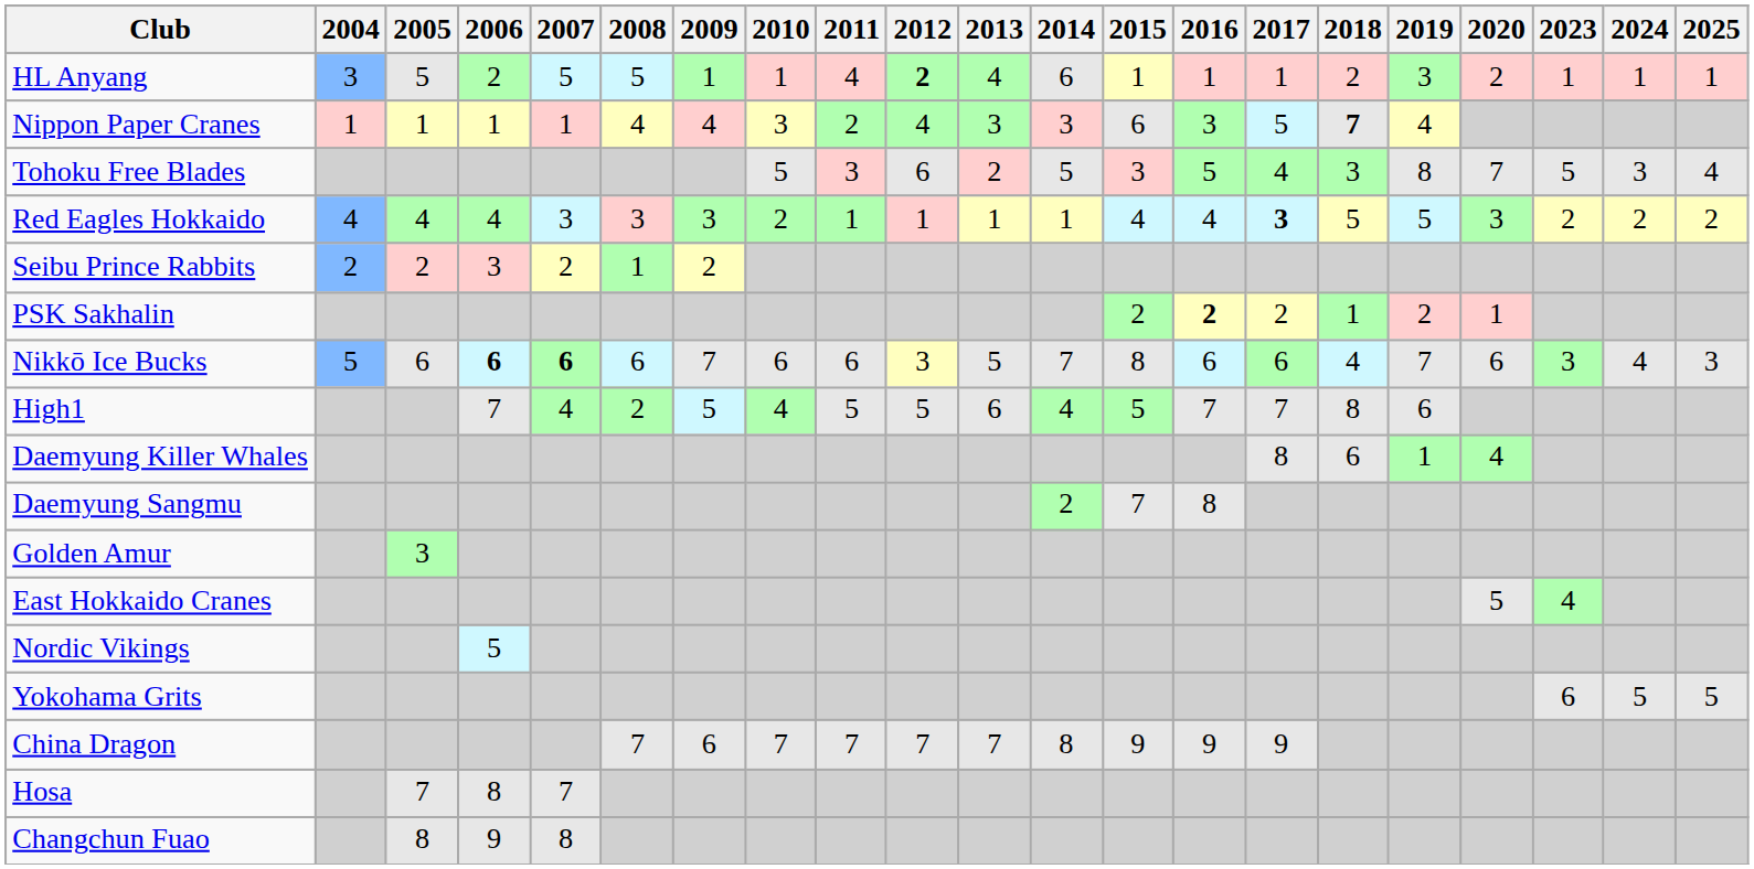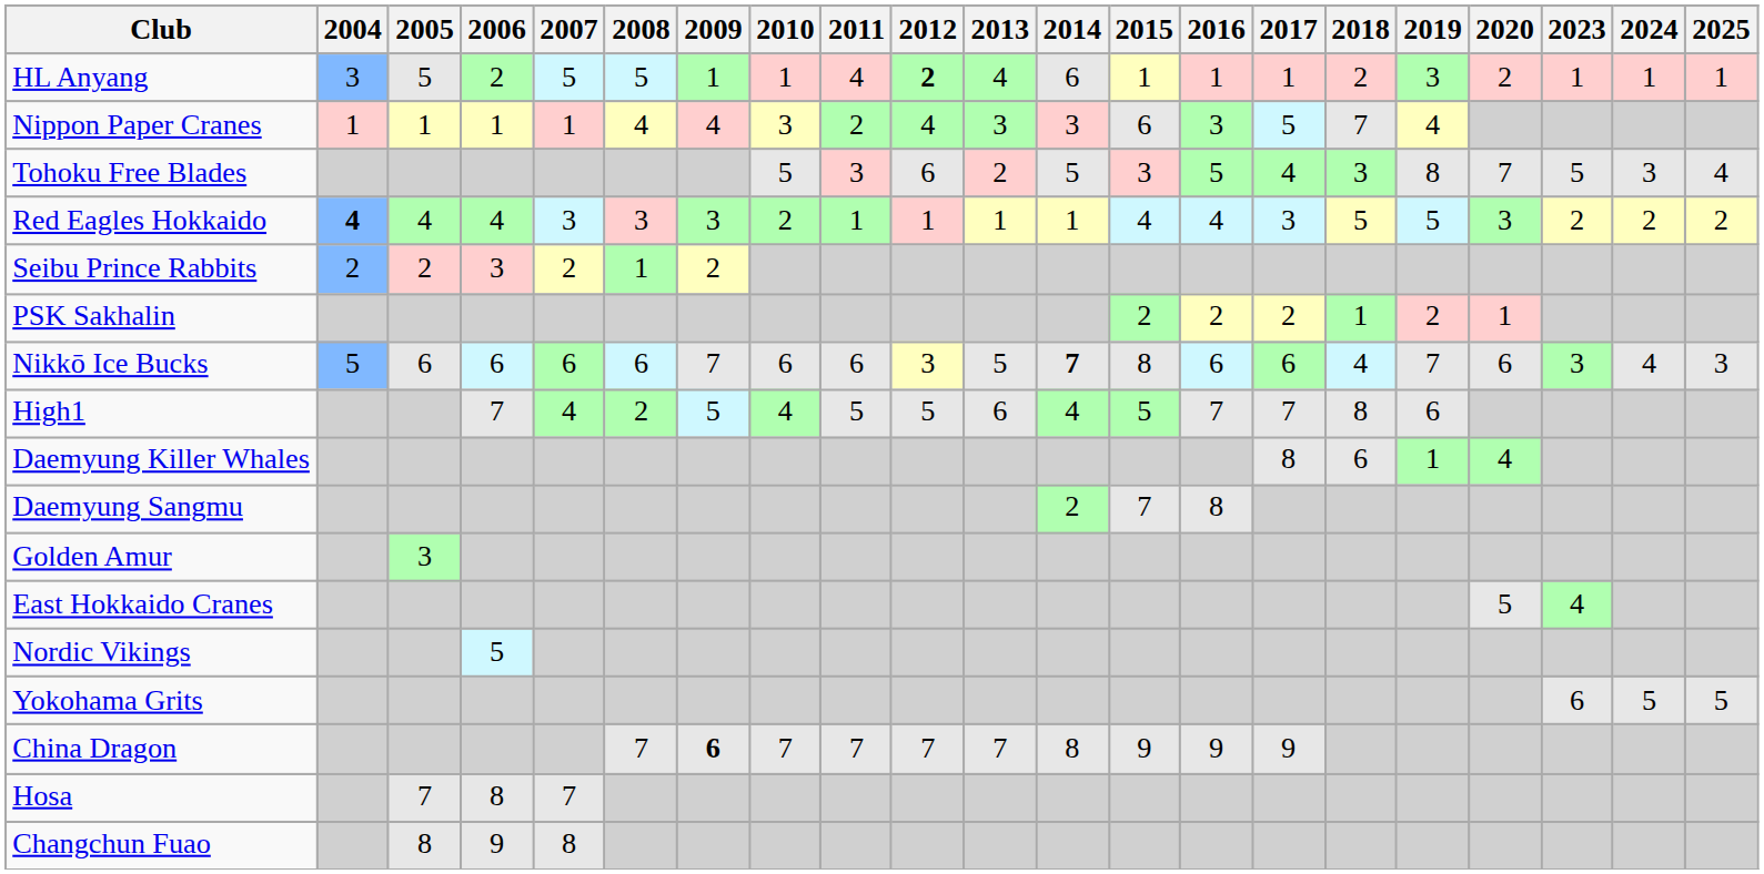Nippon Paper Cranes | 2018: bold -> normal
Red Eagles Hokkaido | 2004: normal -> bold
Red Eagles Hokkaido | 2017: bold -> normal
PSK Sakhalin | 2016: bold -> normal
Nikkō Ice Bucks | 2006: bold -> normal
Nikkō Ice Bucks | 2007: bold -> normal
Nikkō Ice Bucks | 2014: normal -> bold
China Dragon | 2009: normal -> bold
